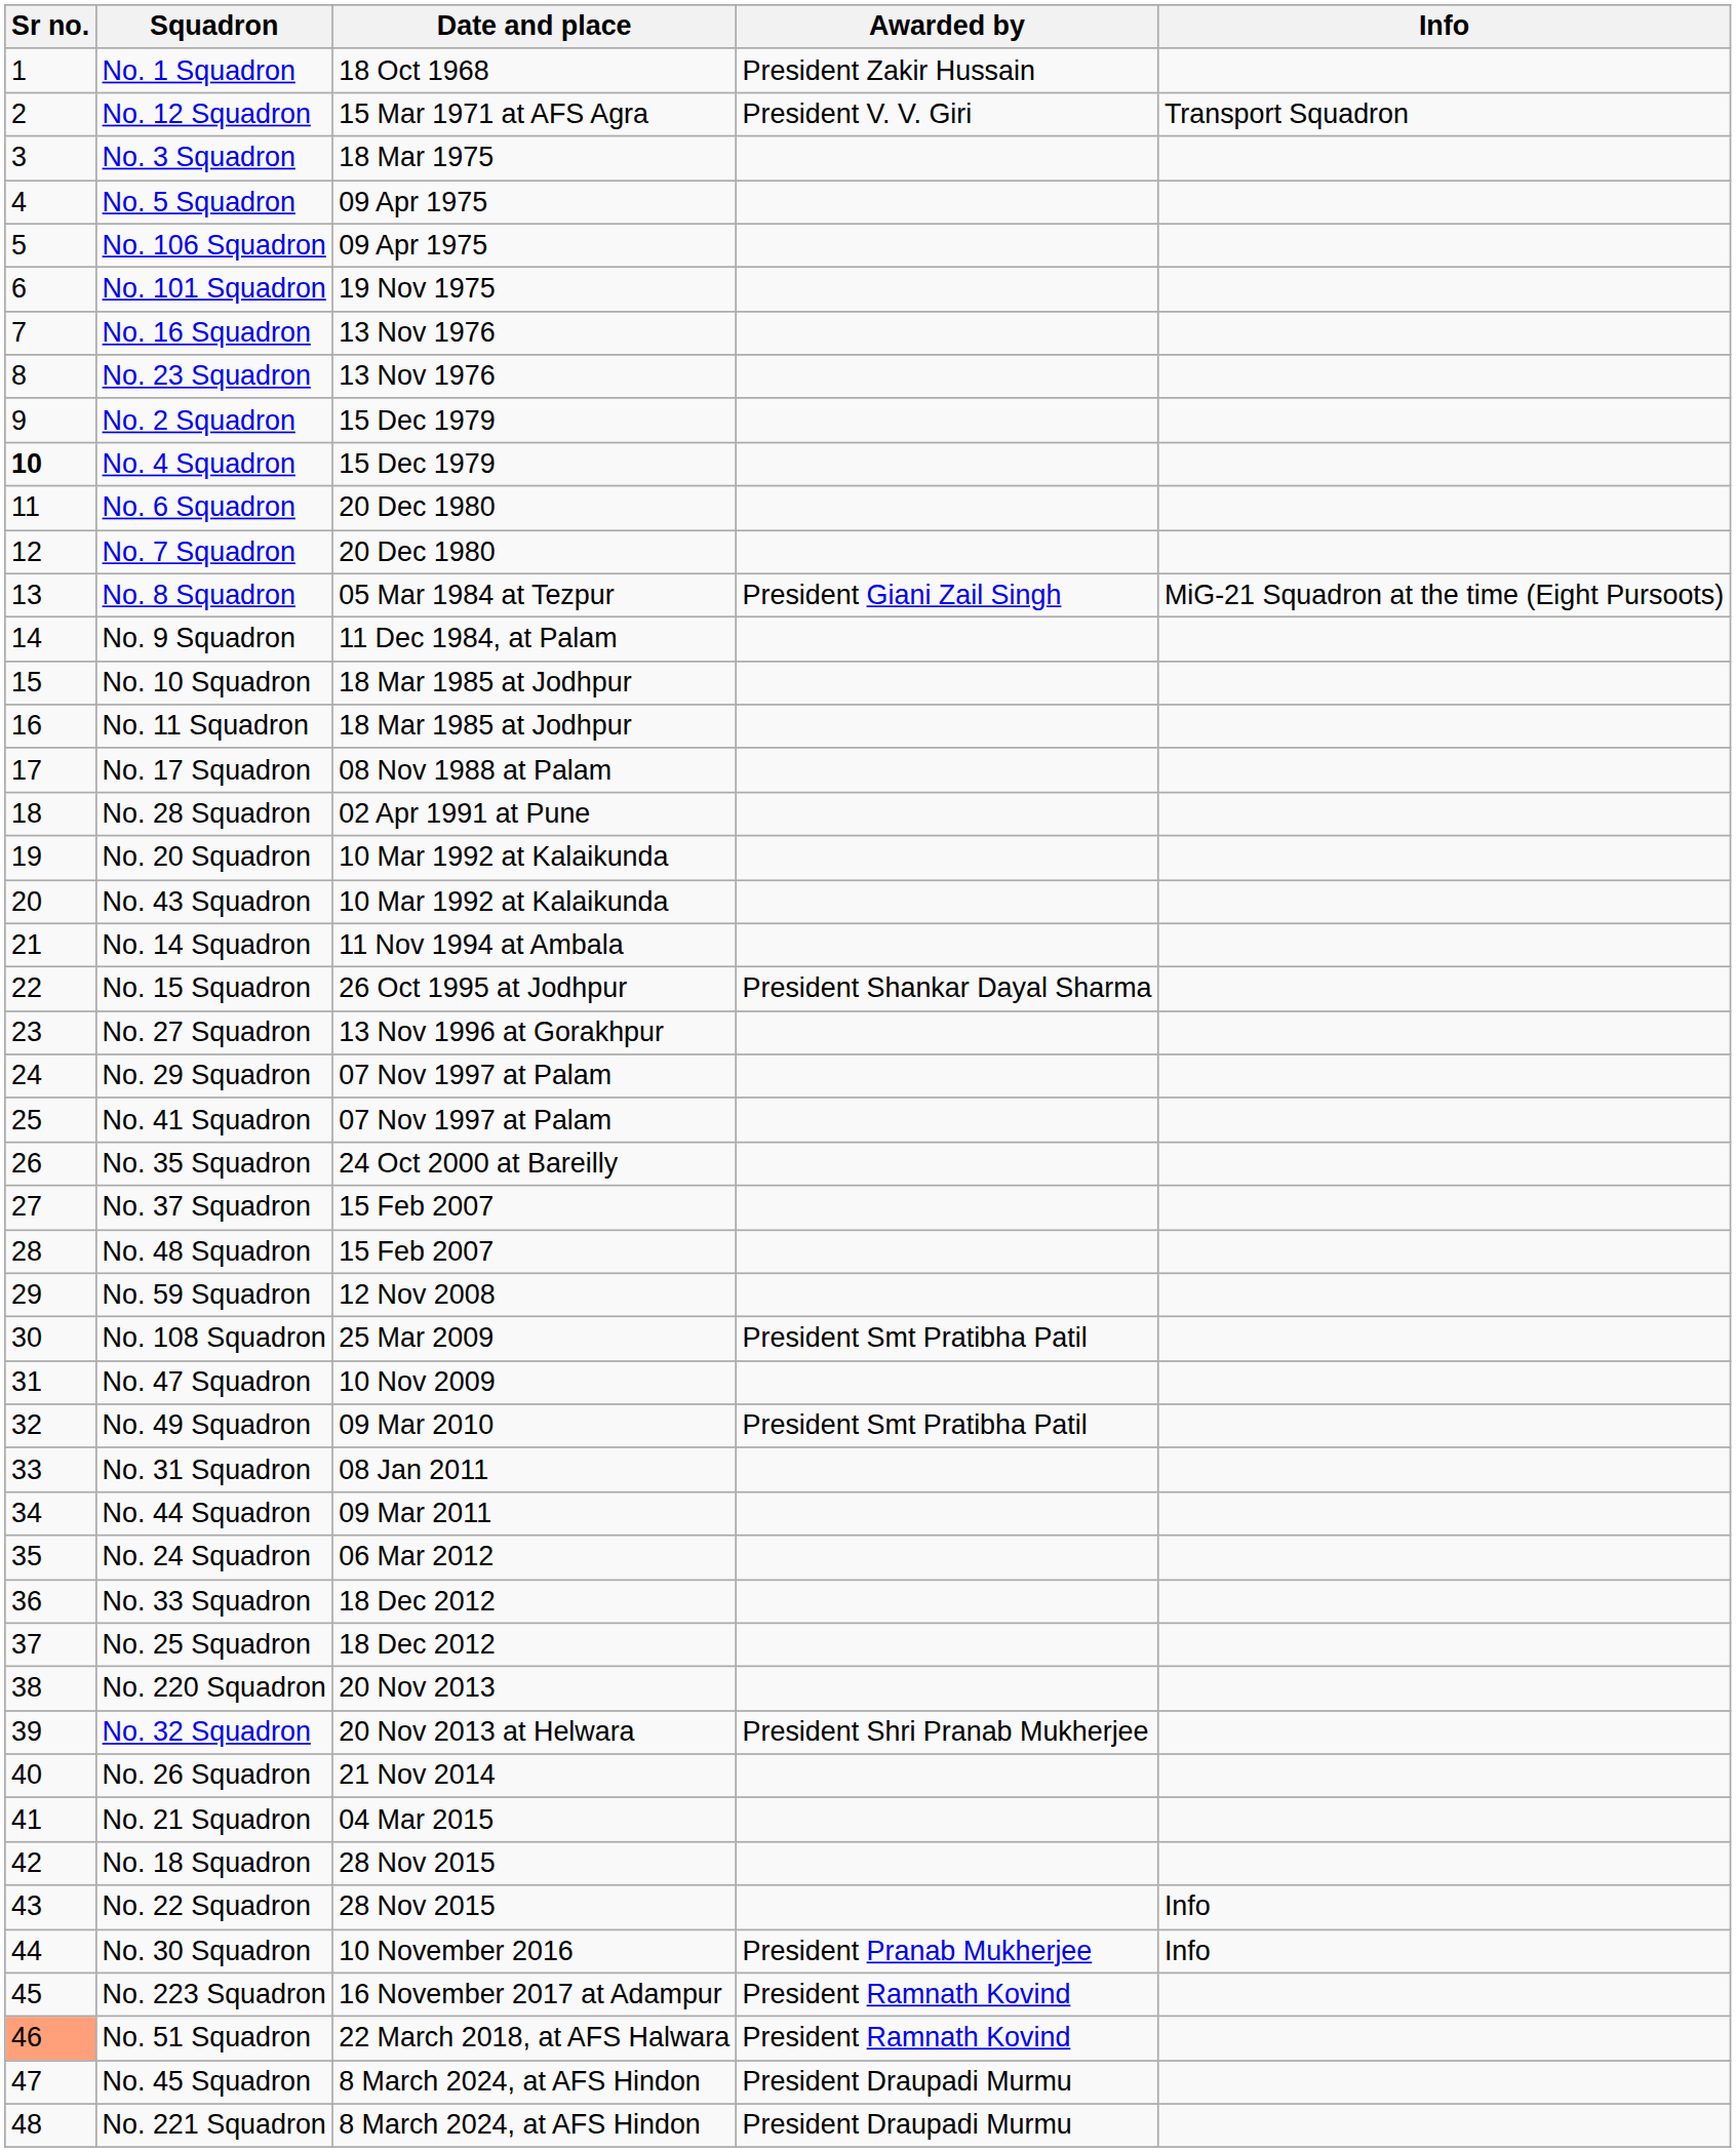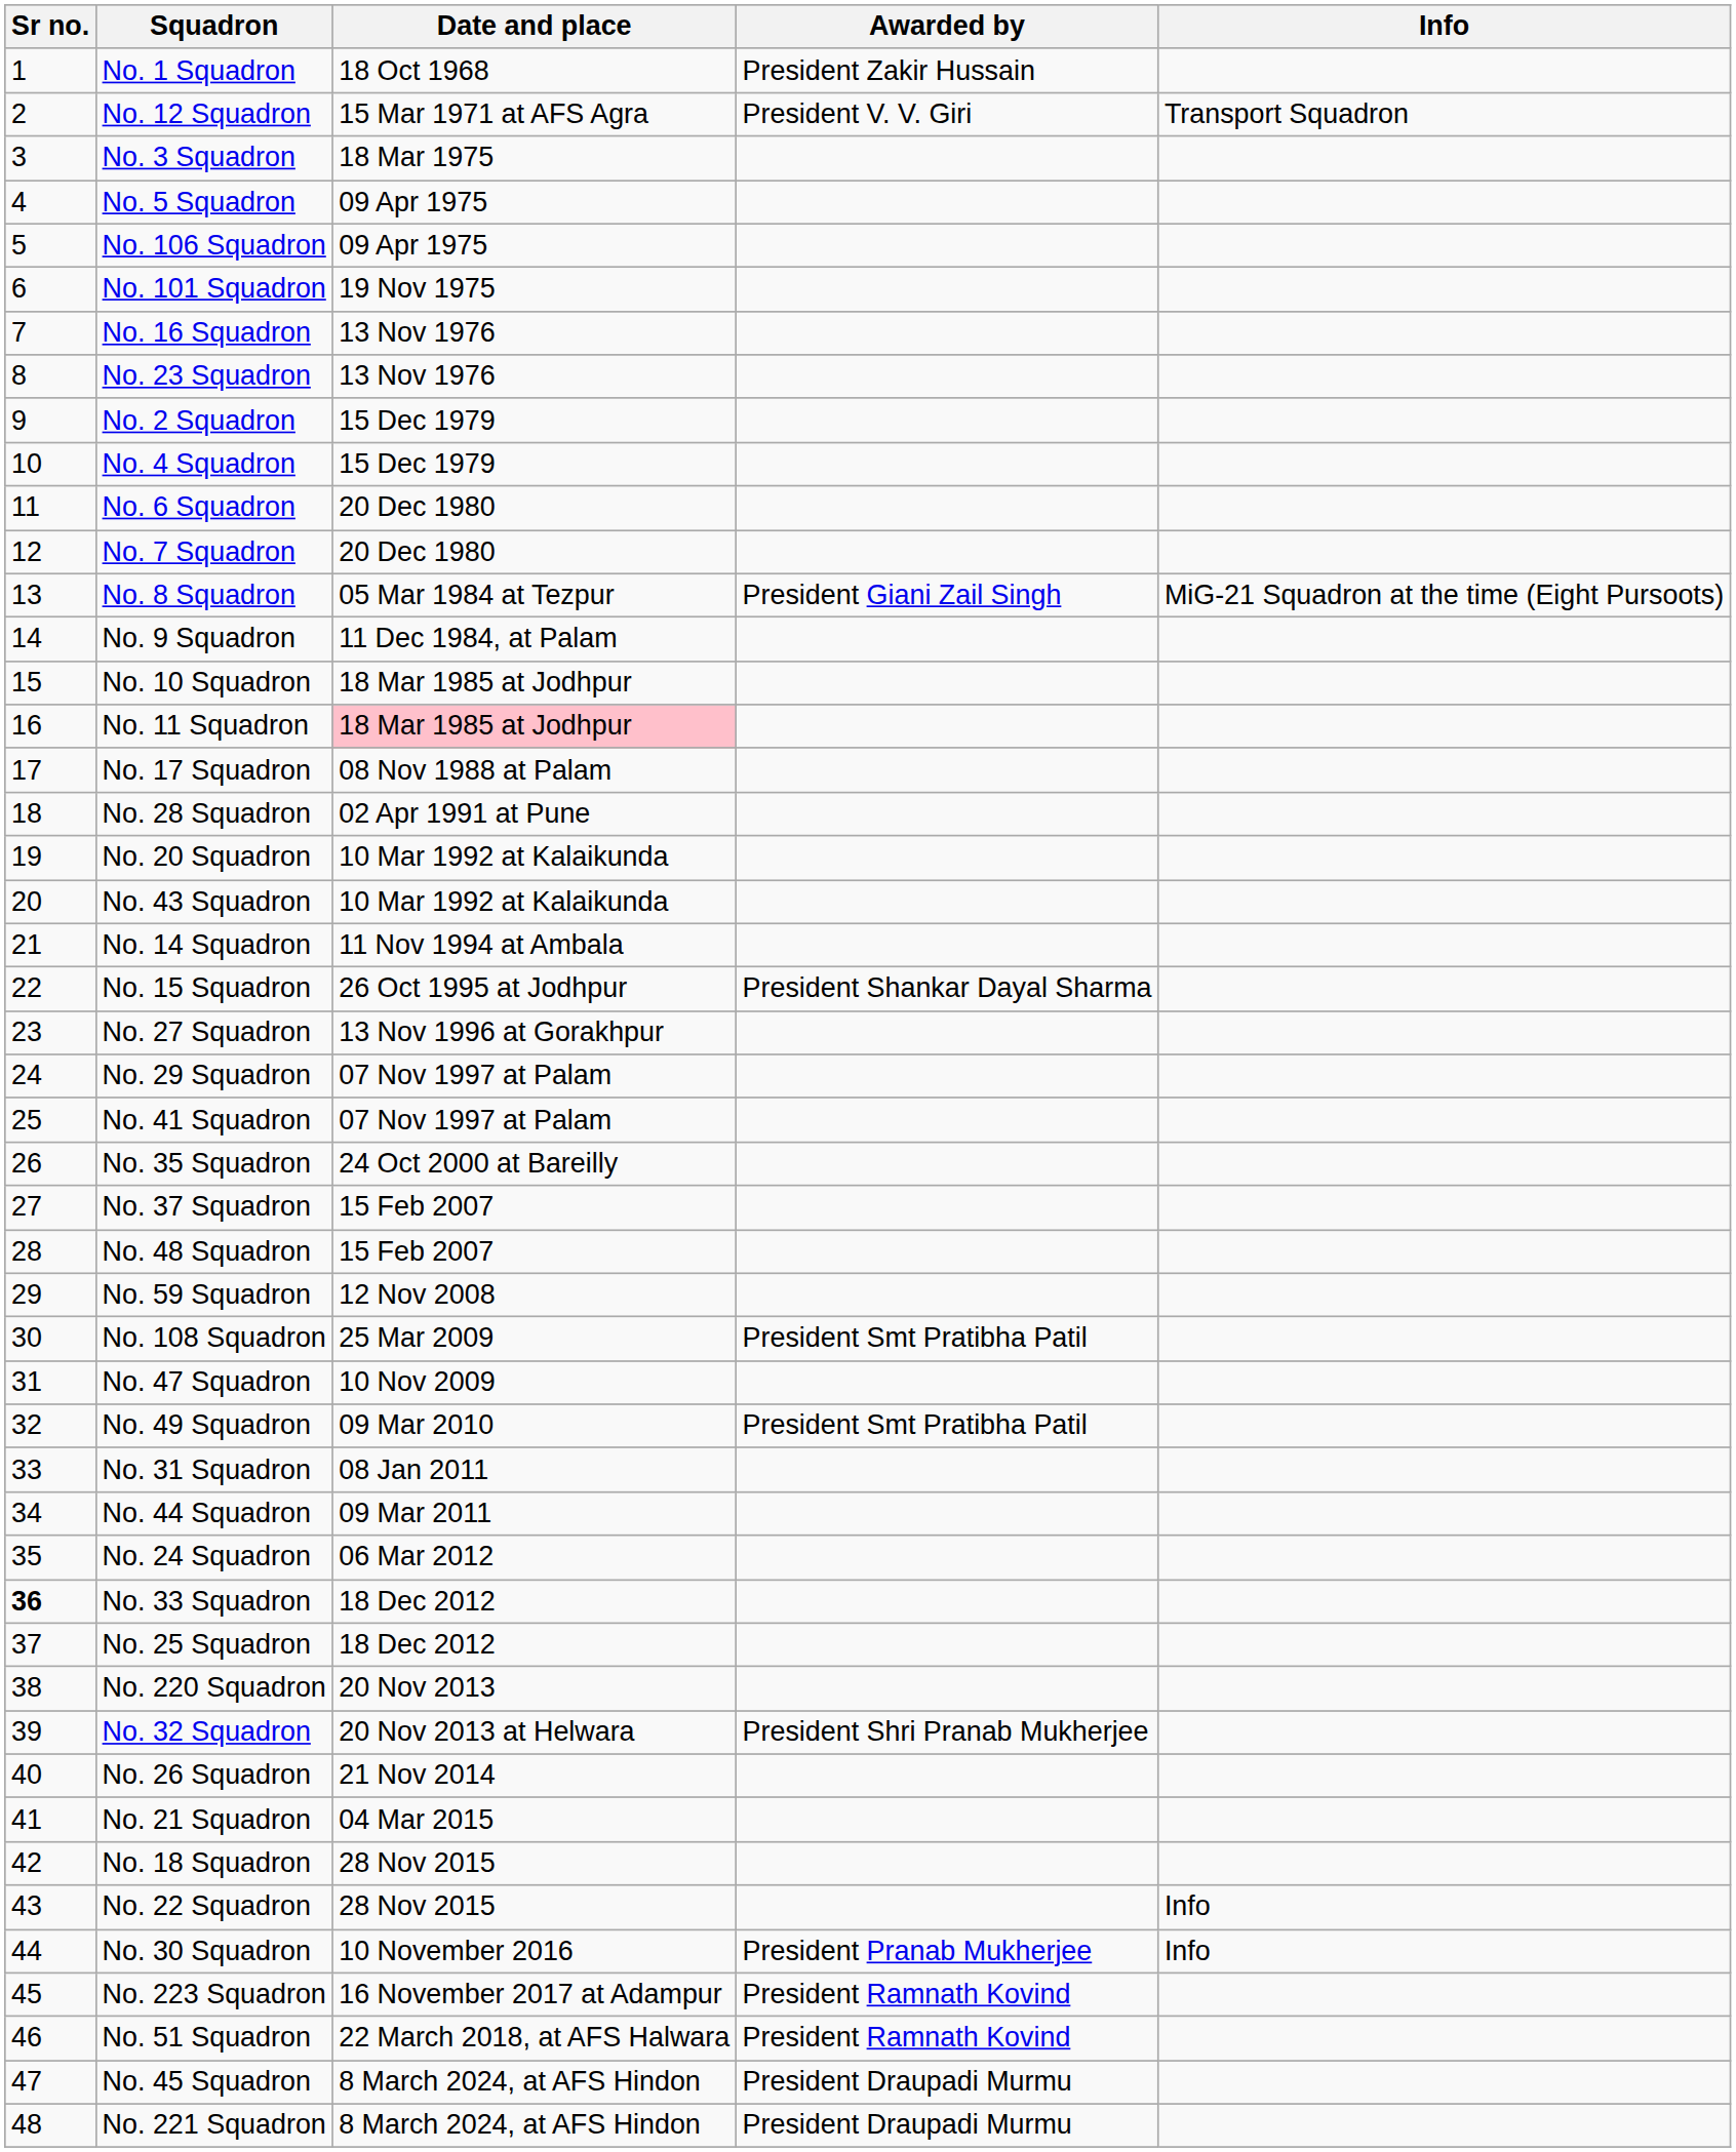No. 4 Squadron | Sr no.: bold -> normal
No. 11 Squadron | Date and place: no background -> pink background
No. 33 Squadron | Sr no.: normal -> bold
No. 51 Squadron | Sr no.: lightsalmon background -> no background
